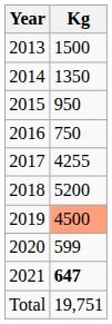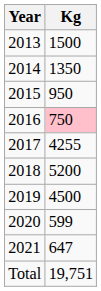2016 | Kg: no background -> pink background
2019 | Kg: lightsalmon background -> no background
2021 | Kg: bold -> normal
